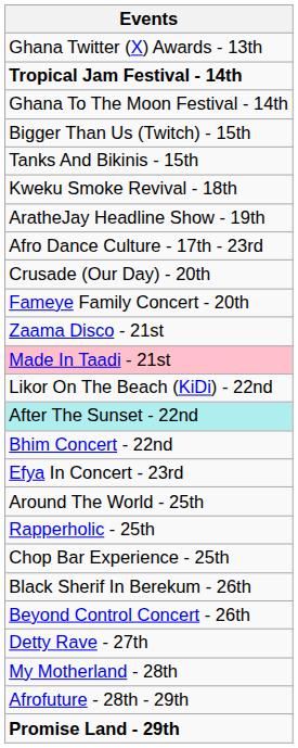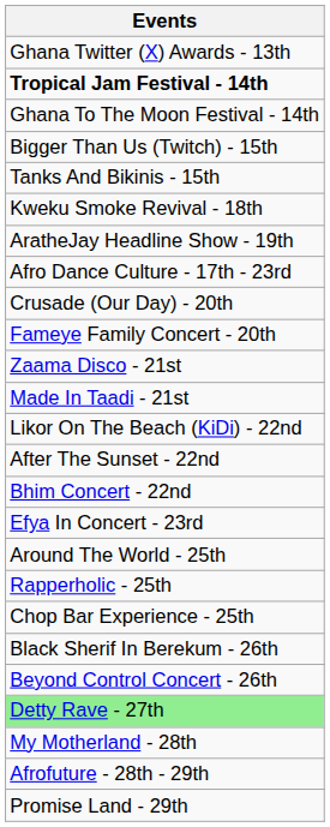row 13 | column 1: pink background -> no background
row 15 | column 1: paleturquoise background -> no background
row 23 | column 1: no background -> lightgreen background
row 26 | column 1: bold -> normal
